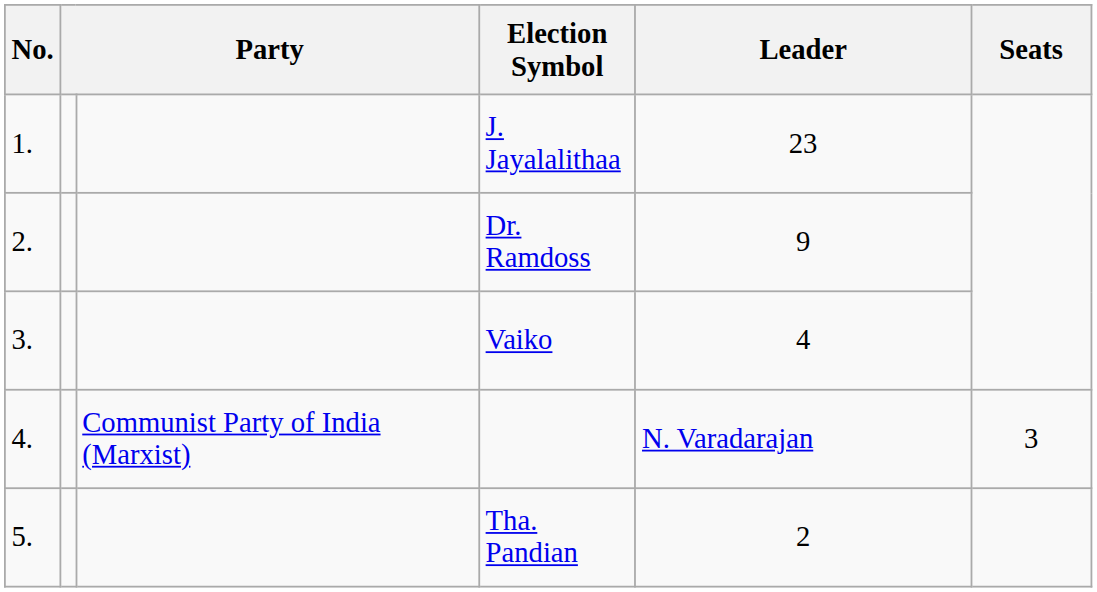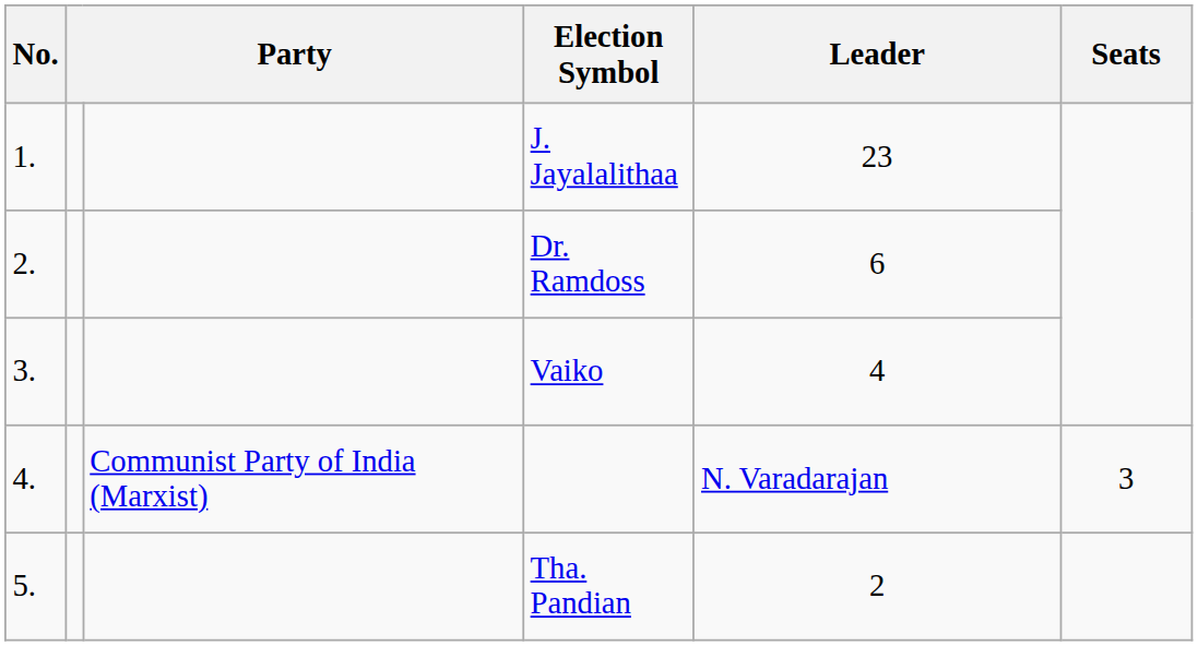Dr. Ramdoss | Leader: 9 -> 6
